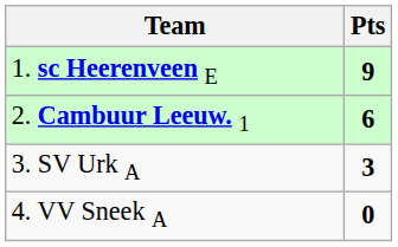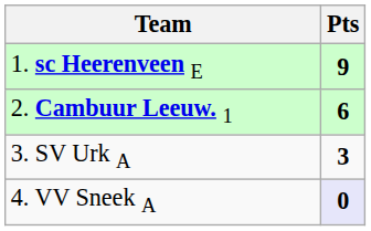4. VV Sneek A | Pts: no background -> lavender background
